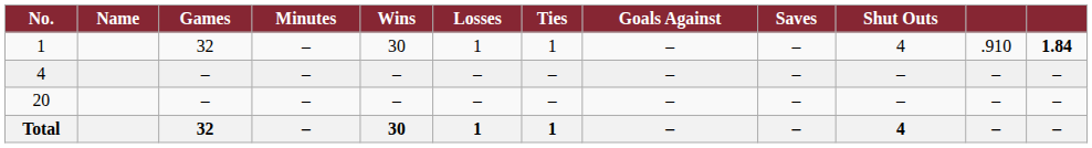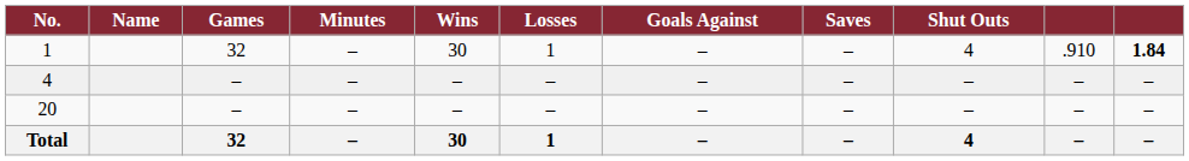- column: Ties | 1 | – | – | 1
